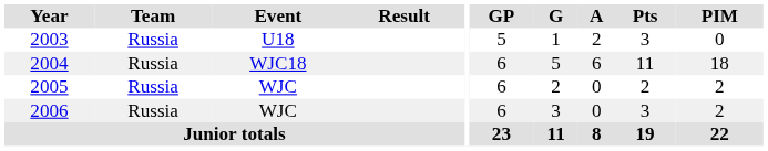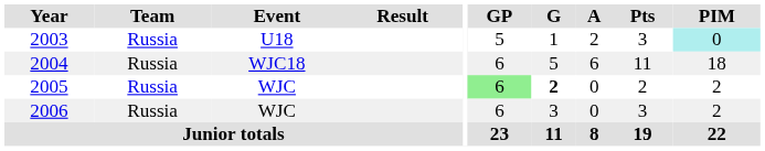2003 | PIM: no background -> paleturquoise background
2005 | GP: no background -> lightgreen background
2005 | G: normal -> bold
